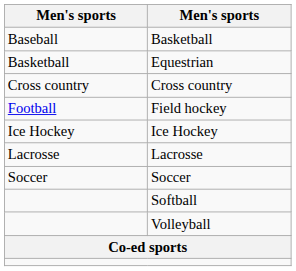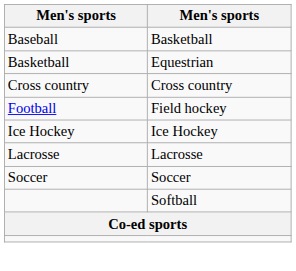- row: Volleyball
